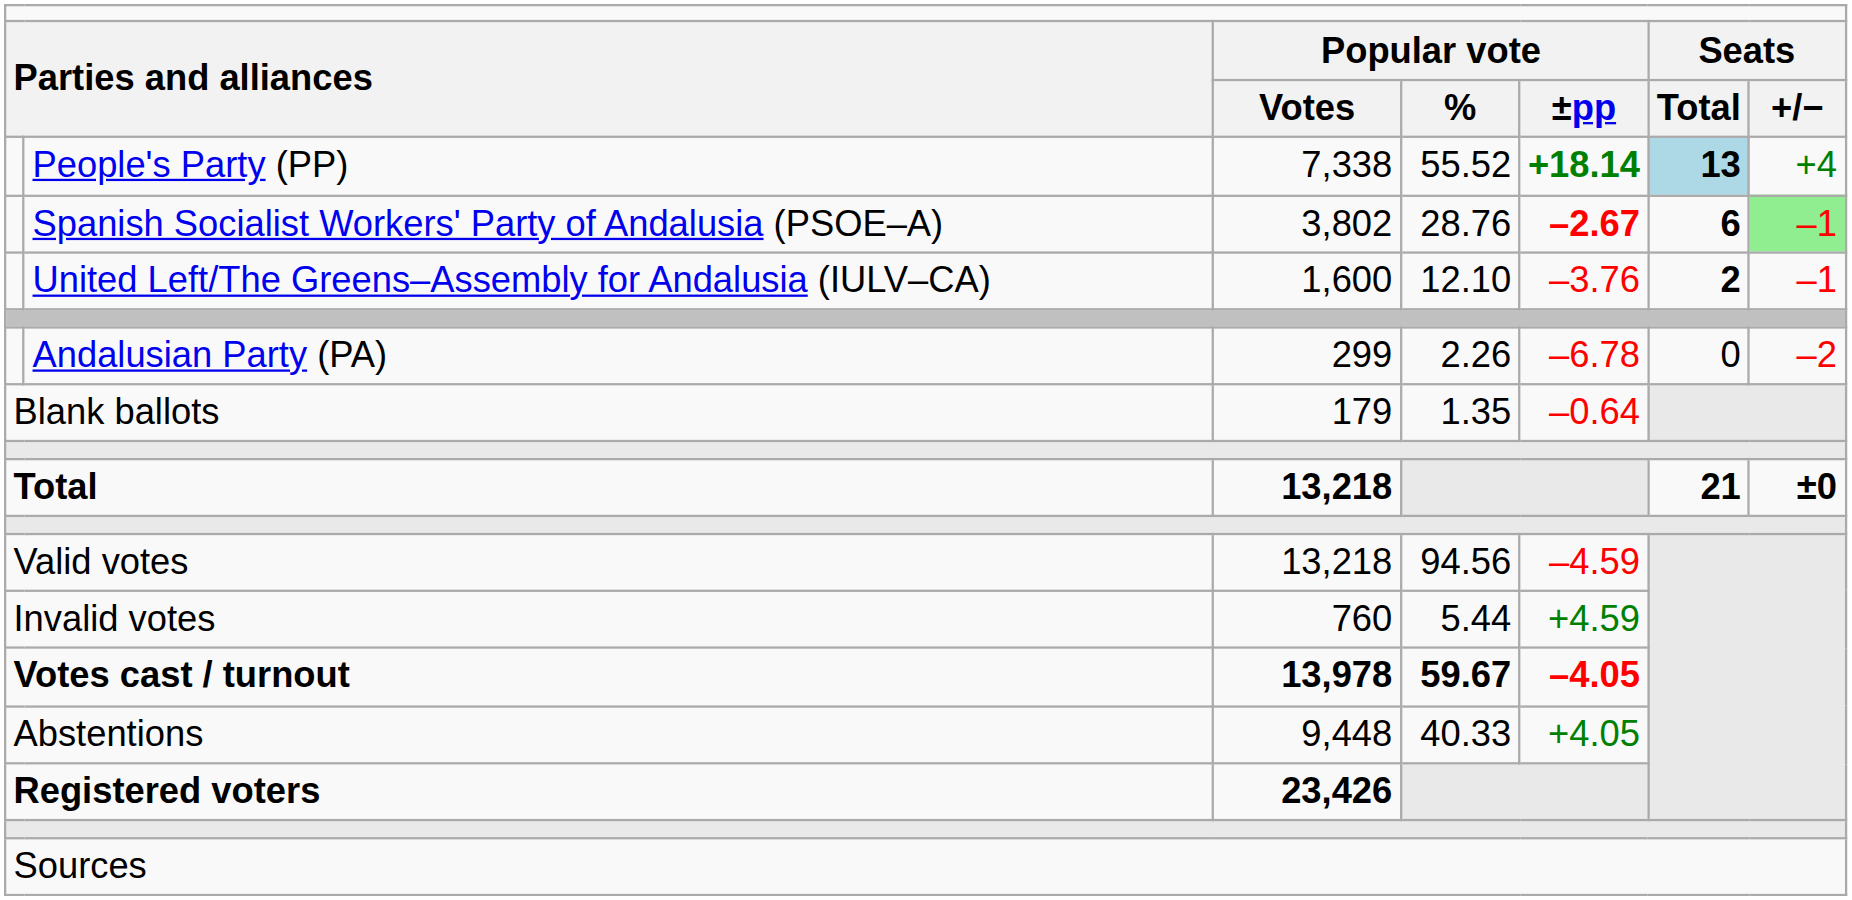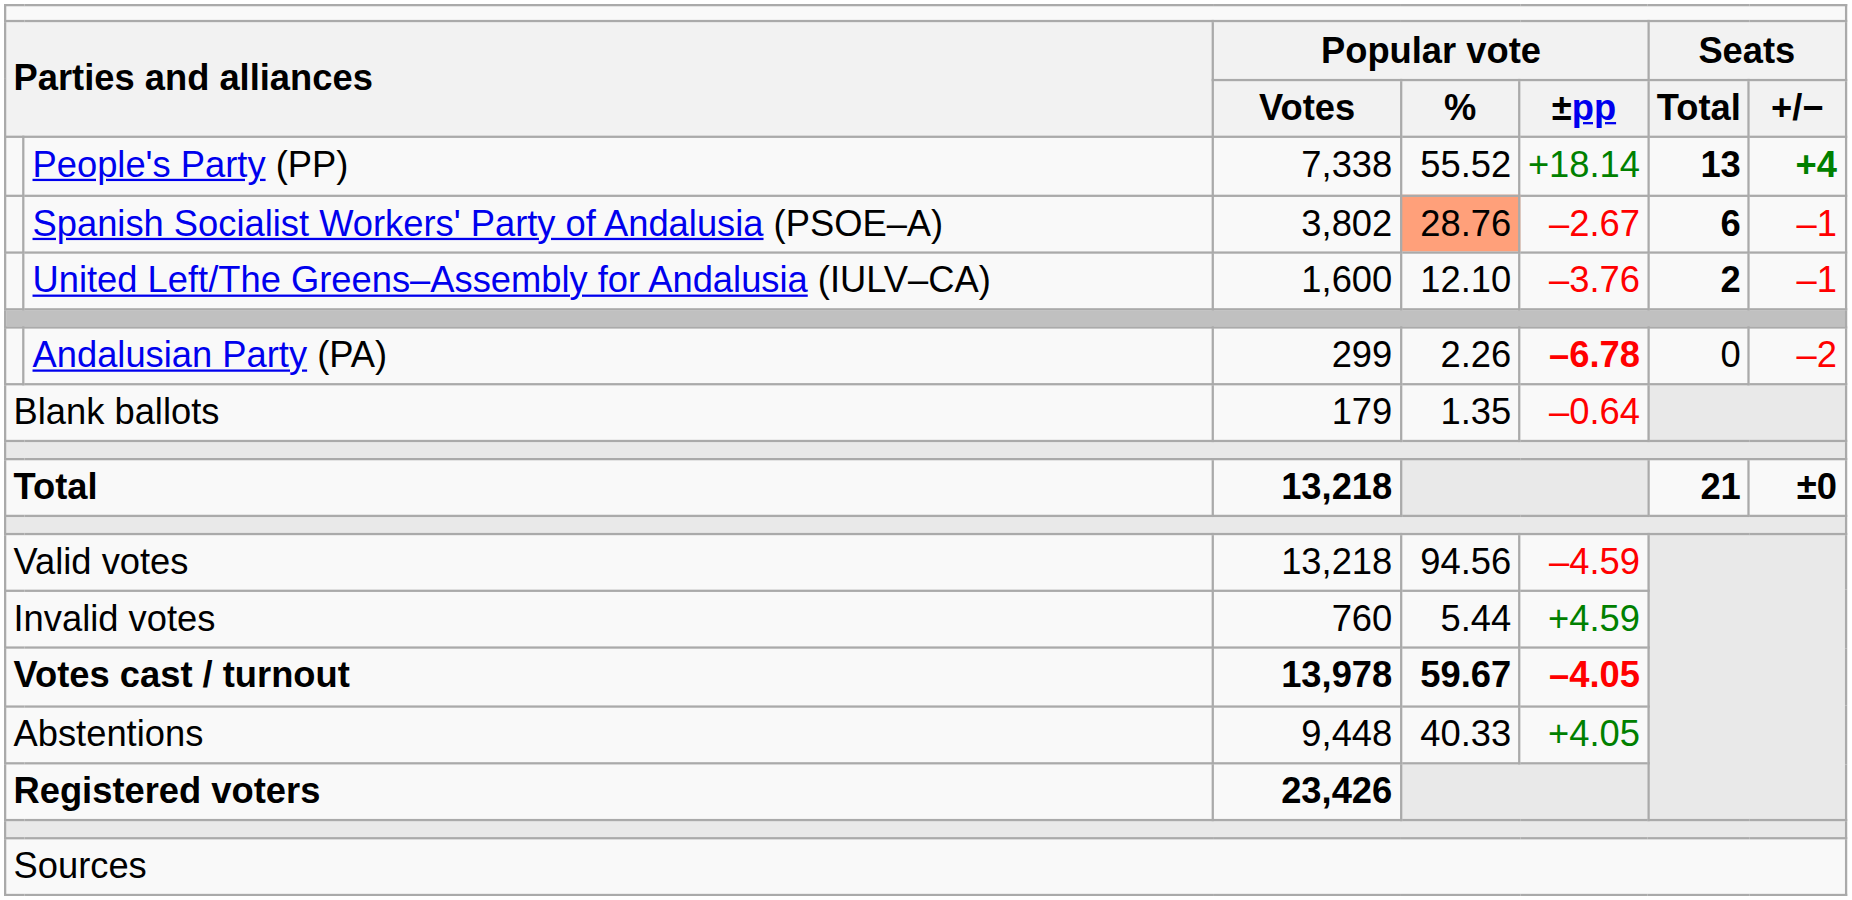People's Party (PP) | column 5: bold -> normal
People's Party (PP) | column 6: lightblue background -> no background
People's Party (PP) | column 7: normal -> bold
Spanish Socialist Workers' Party of Andalusia (PSOE–A) | column 4: no background -> lightsalmon background
Spanish Socialist Workers' Party of Andalusia (PSOE–A) | column 5: bold -> normal
Spanish Socialist Workers' Party of Andalusia (PSOE–A) | column 7: lightgreen background -> no background
Andalusian Party (PA) | column 5: normal -> bold
